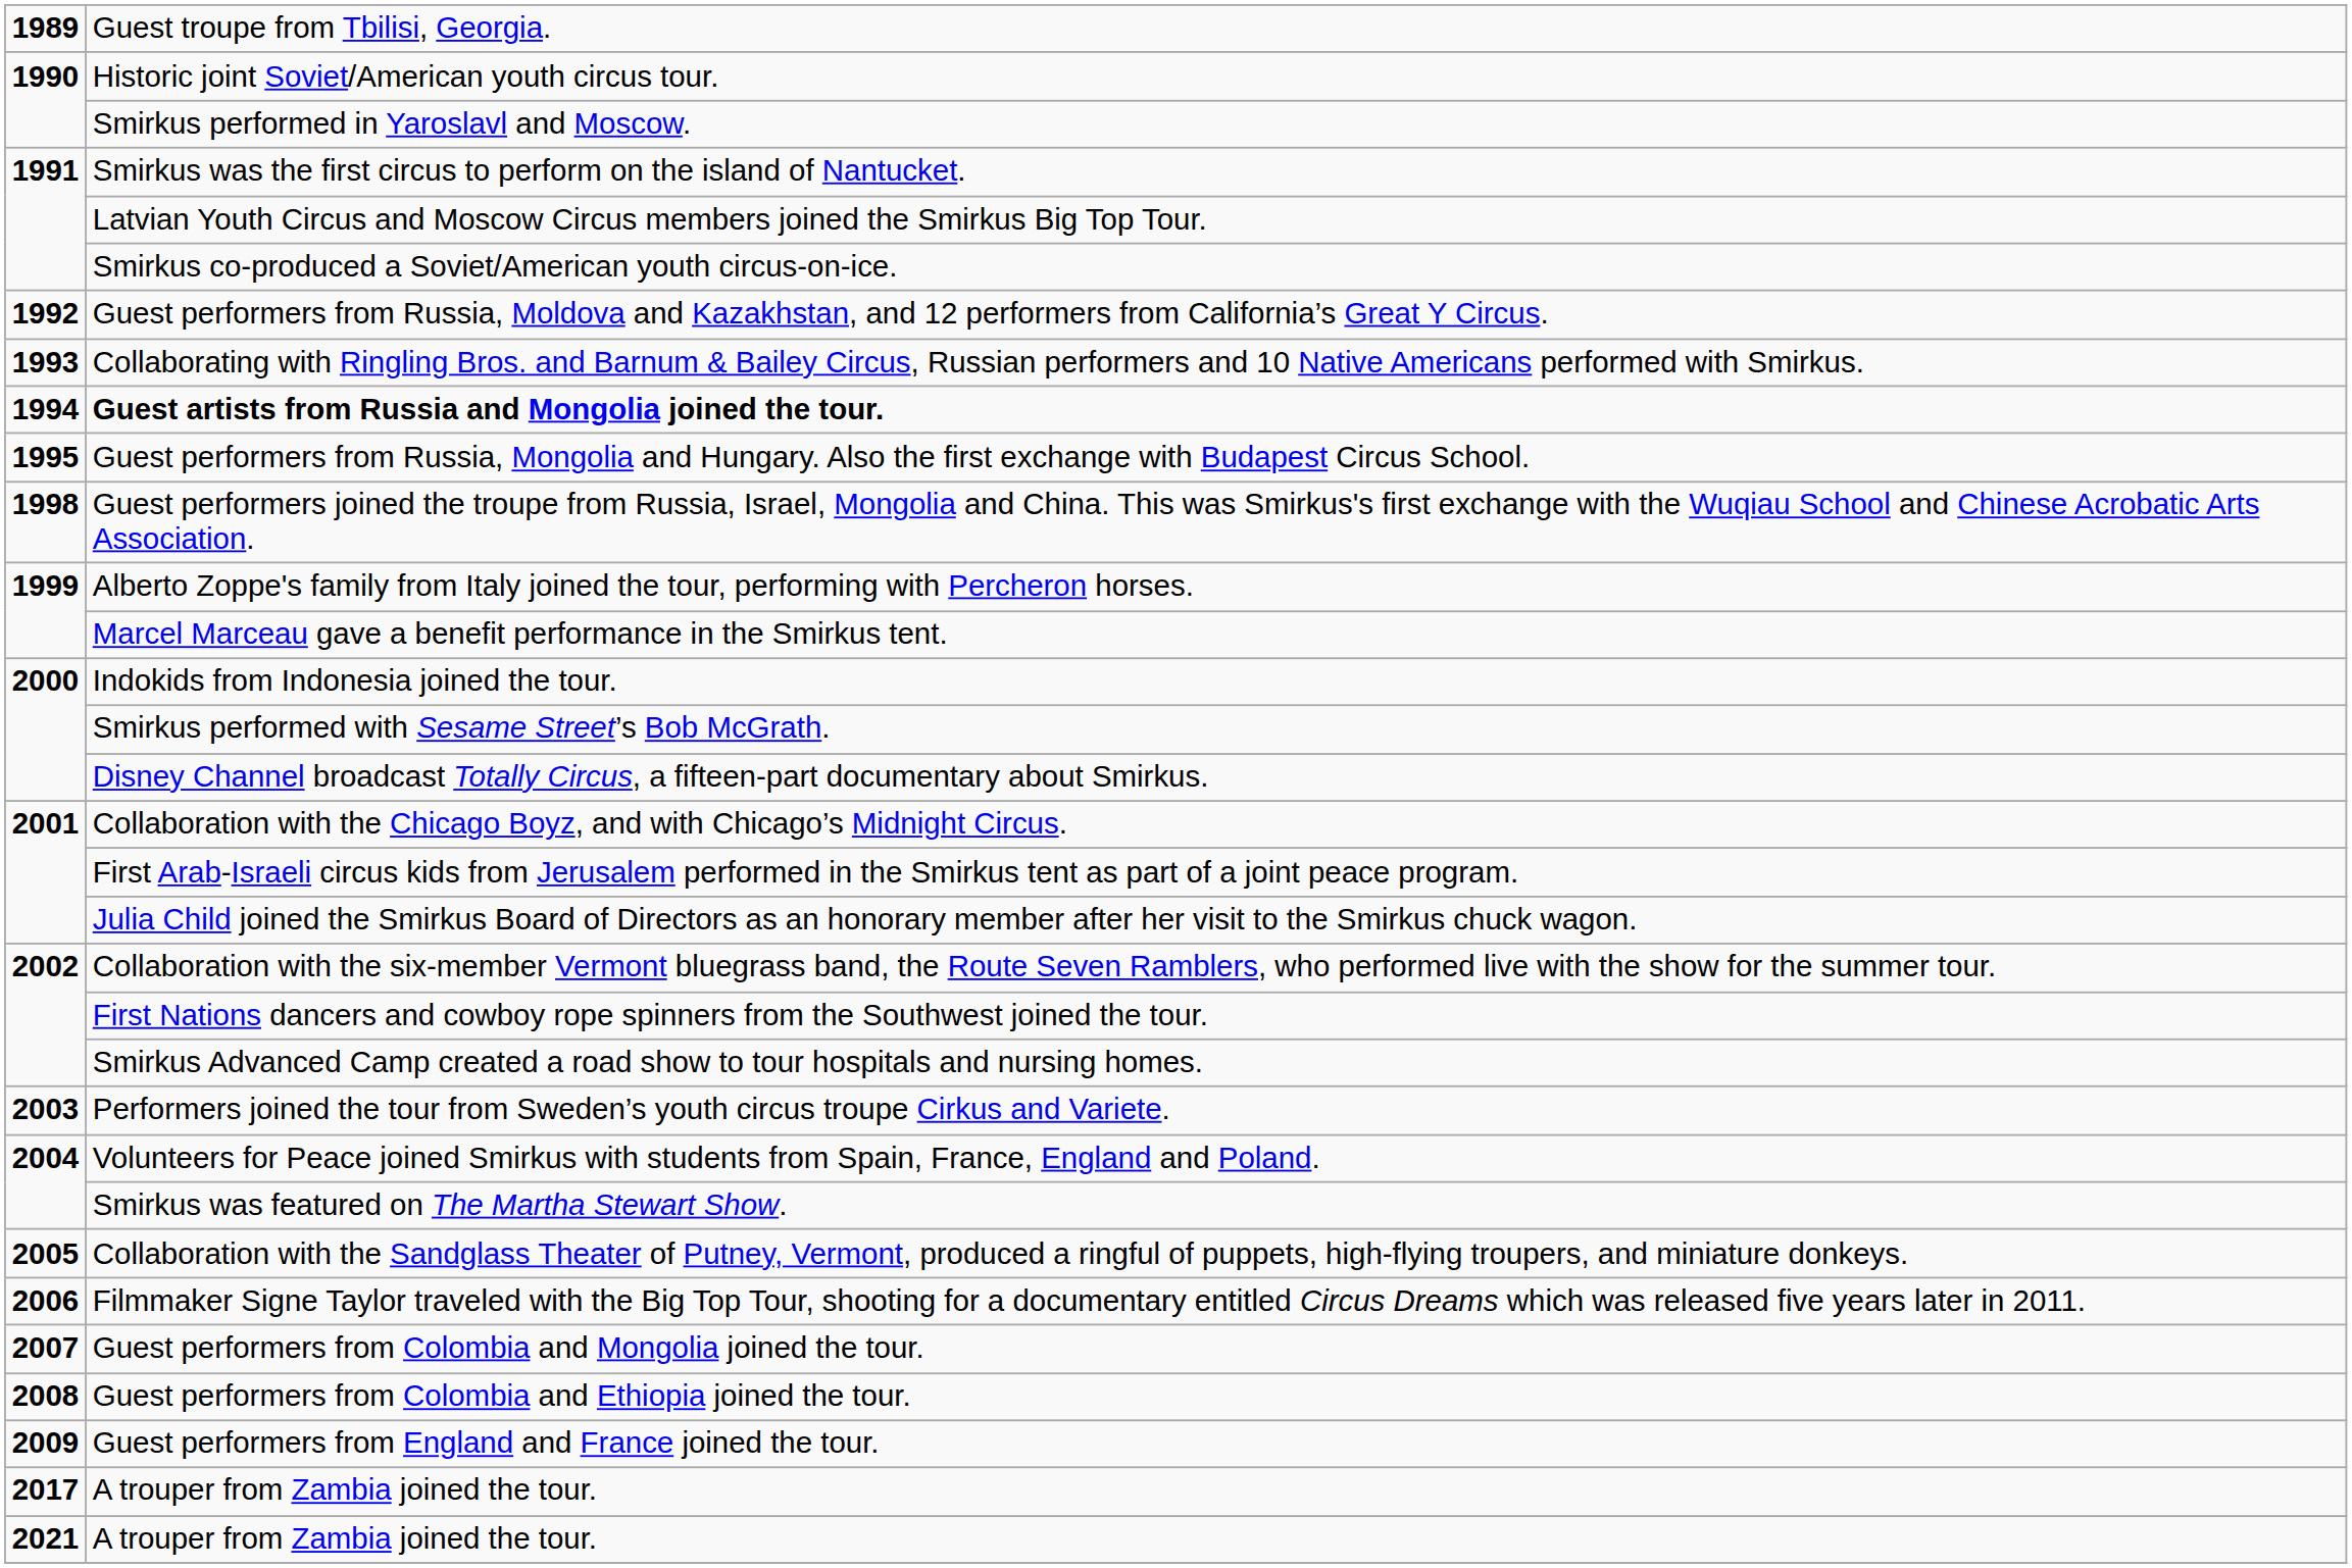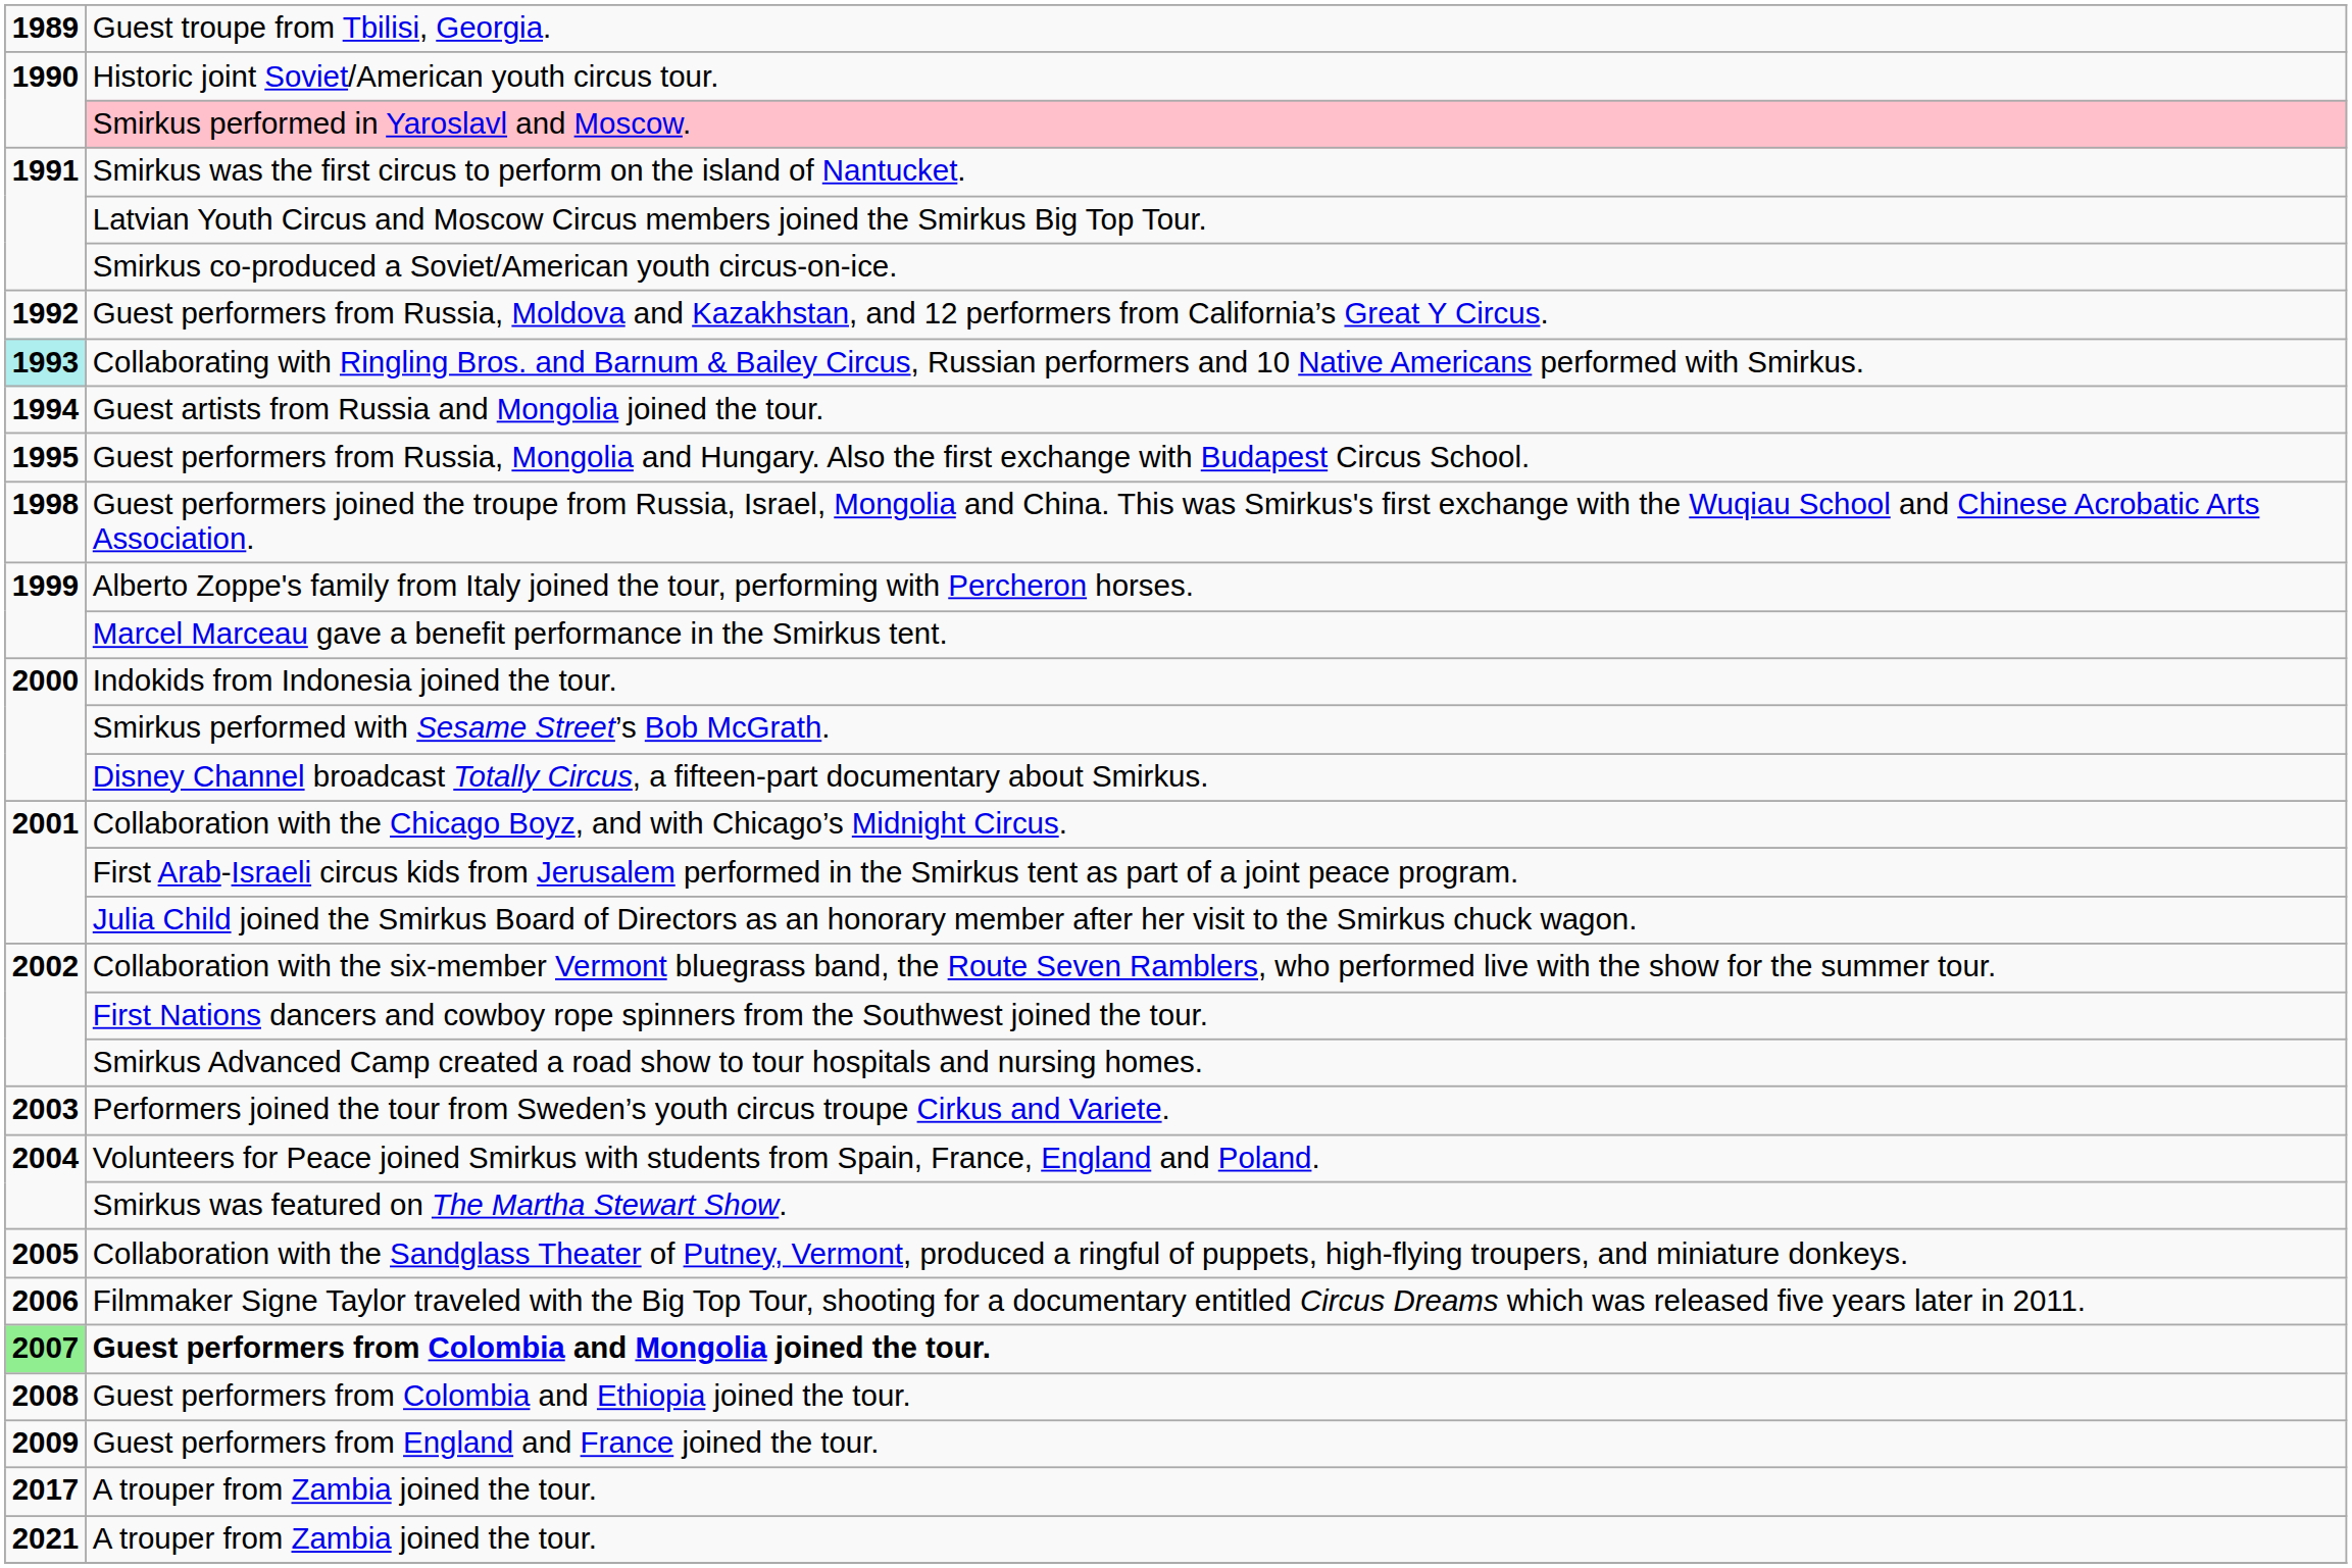row 3 | column 2: no background -> pink background
row 8 | column 1: no background -> paleturquoise background
row 9 | column 2: bold -> normal
row 28 | column 1: no background -> lightgreen background
row 28 | column 2: normal -> bold
